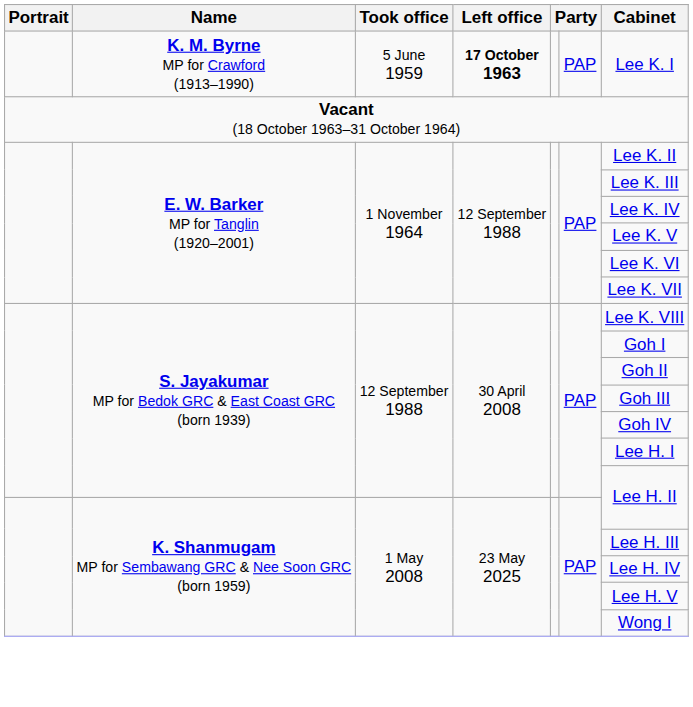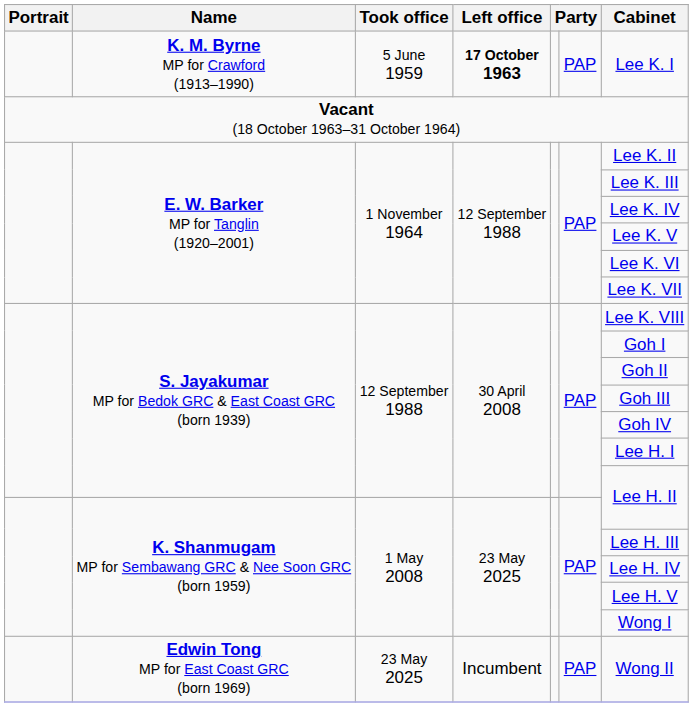+ row: Edwin Tong MP for East Coast GRC (born 1969) | 23 May 2025 | Incumbent | PAP | Wong II
